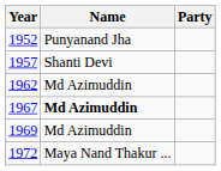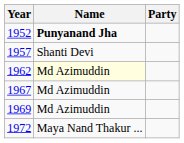1952 | Name: normal -> bold
1962 | Name: no background -> lightyellow background
1967 | Name: bold -> normal
